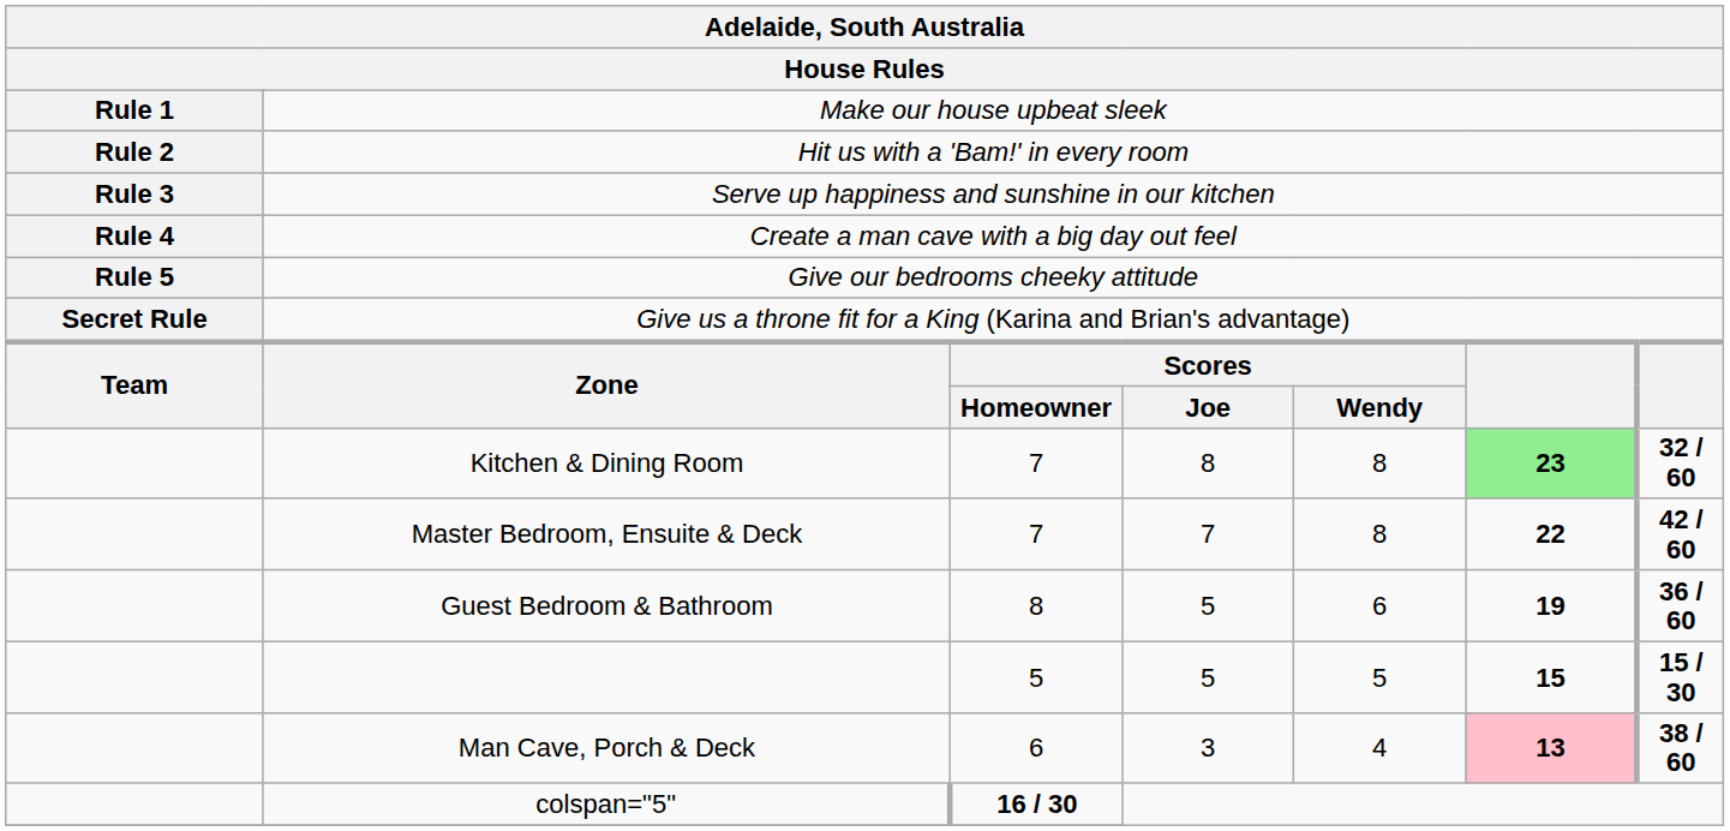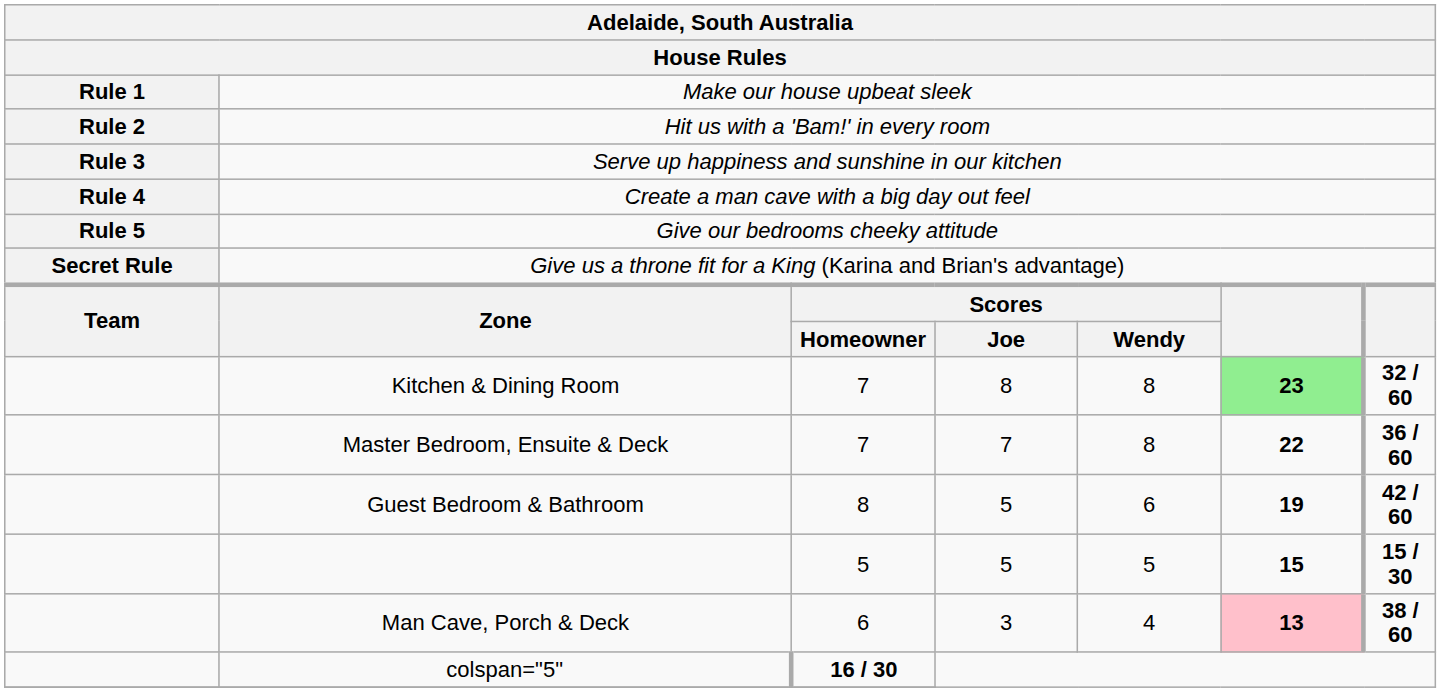Master Bedroom, Ensuite & Deck | column 7: 42 / 60 -> 36 / 60
Guest Bedroom & Bathroom | column 7: 36 / 60 -> 42 / 60
